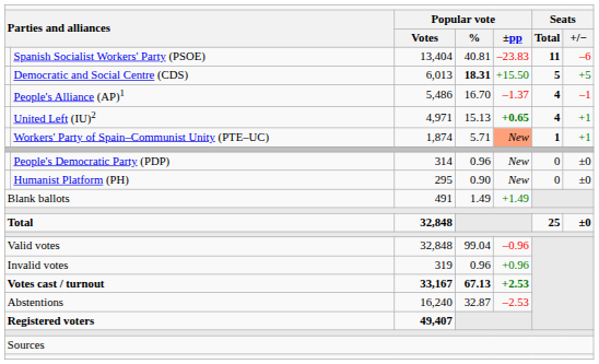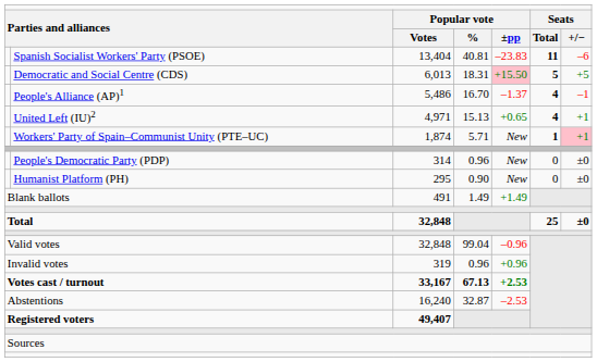Democratic and Social Centre (CDS) | column 4: bold -> normal
Democratic and Social Centre (CDS) | column 5: no background -> pink background
United Left (IU)2 | column 5: bold -> normal
Workers' Party of Spain–Communist Unity (PTE–UC) | column 5: lightsalmon background -> no background
Workers' Party of Spain–Communist Unity (PTE–UC) | column 7: no background -> pink background
